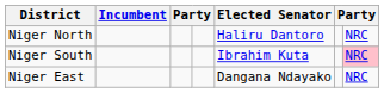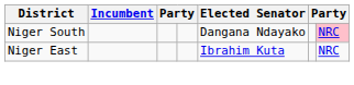- row: Niger North | Haliru Dantoro | NRC
Niger South | Elected Senator: Ibrahim Kuta -> Dangana Ndayako
Niger East | Elected Senator: Dangana Ndayako -> Ibrahim Kuta
